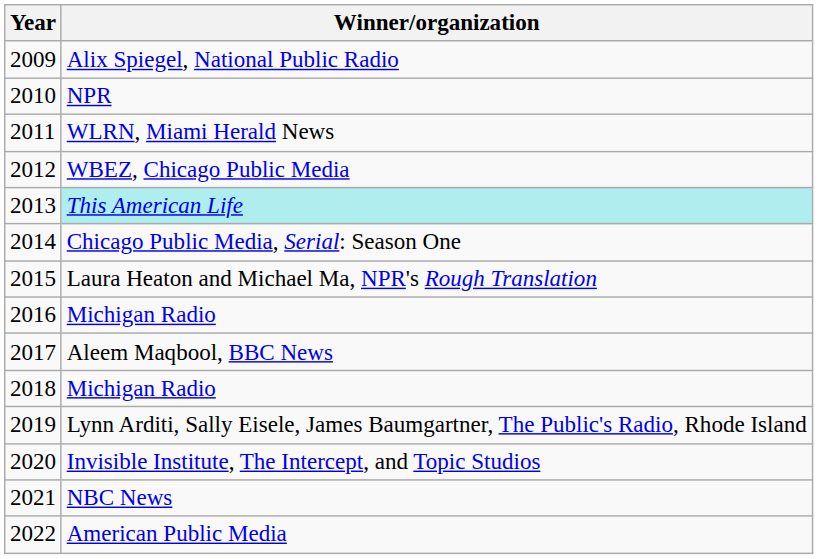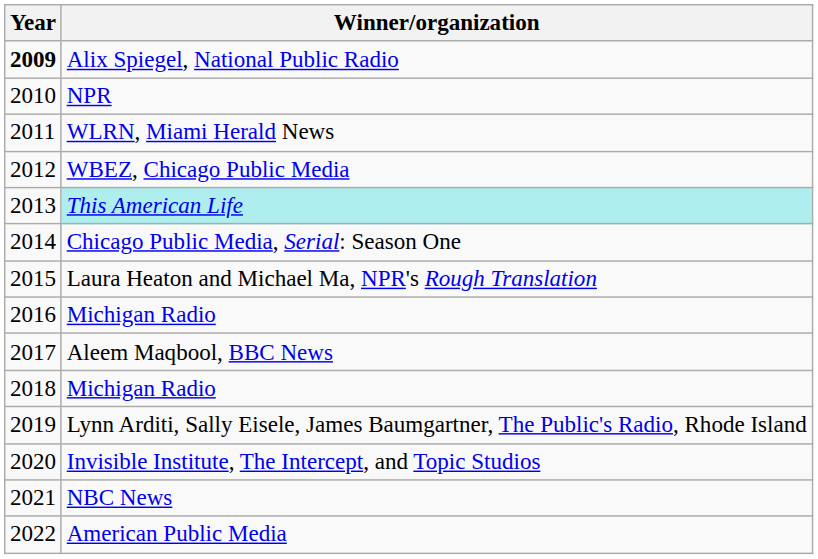row 2 | Year: normal -> bold
